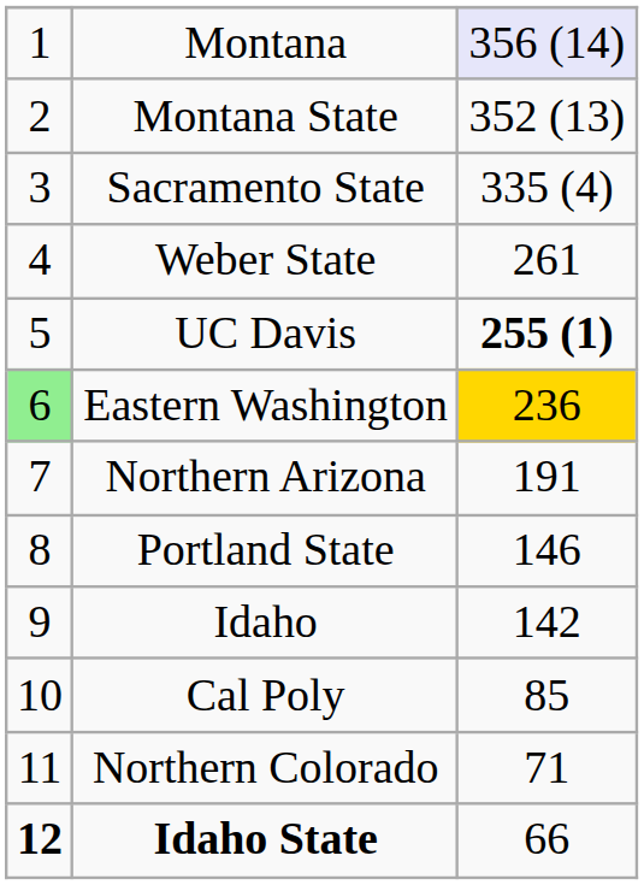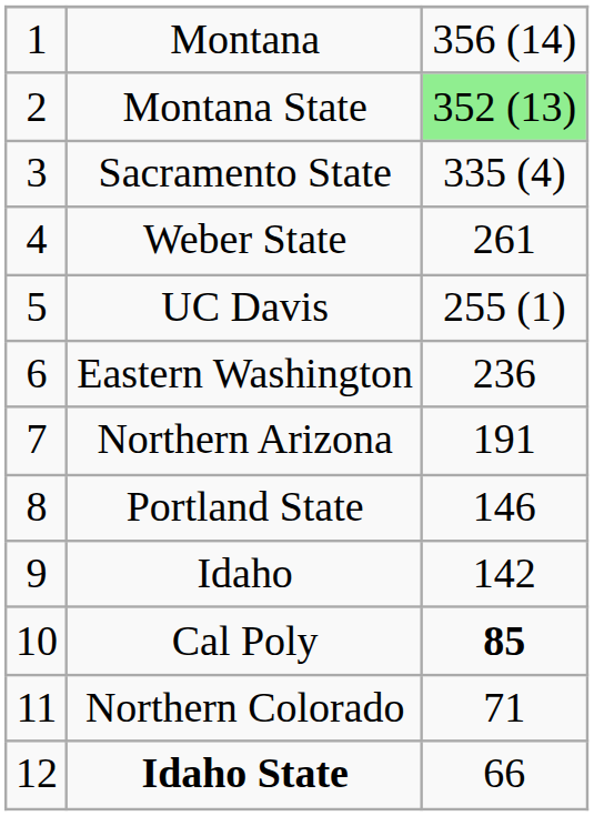Montana | column 3: lavender background -> no background
Montana State | column 3: no background -> lightgreen background
UC Davis | column 3: bold -> normal
Eastern Washington | column 1: lightgreen background -> no background
Eastern Washington | column 3: gold background -> no background
Cal Poly | column 3: normal -> bold
Idaho State | column 1: bold -> normal
